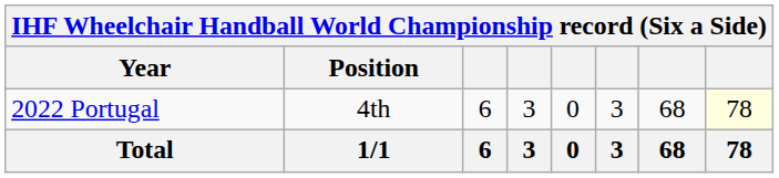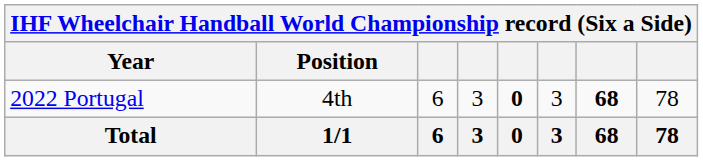2022 Portugal | column 5: normal -> bold
2022 Portugal | column 7: normal -> bold
2022 Portugal | column 8: lightyellow background -> no background
